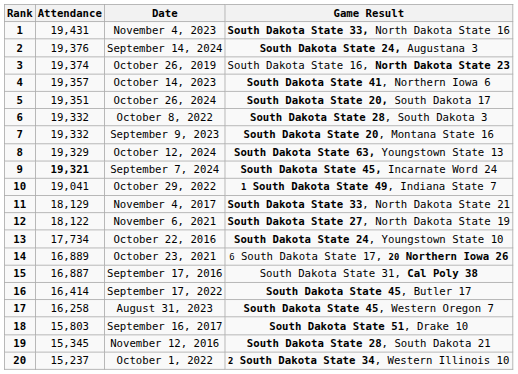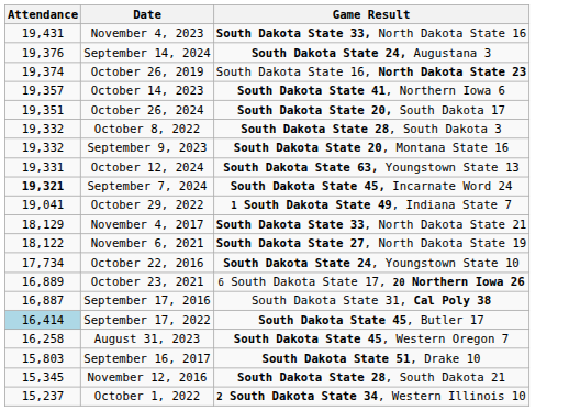- column: Rank | 1 | 2 | 3 | 4 | 5 | 6 | 7 | 8 | 9 | 10 | 11 | 12 | 13 | 14 | 15 | 16 | 17 | 18 | 19 | 20
October 12, 2024 | Attendance: 19,329 -> 19,331
September 17, 2022 | Attendance: no background -> lightblue background
